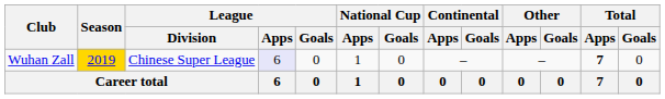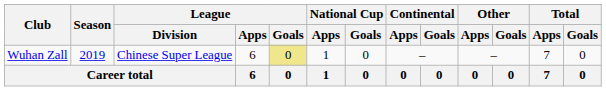Wuhan Zall | Season: gold background -> no background
Wuhan Zall | League / Apps: lavender background -> no background
Wuhan Zall | League / Goals: no background -> khaki background
Wuhan Zall | Total / Apps: bold -> normal
